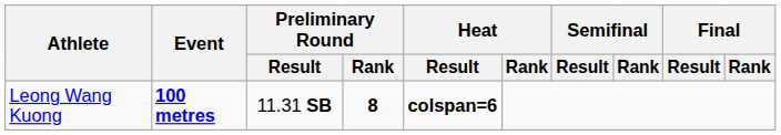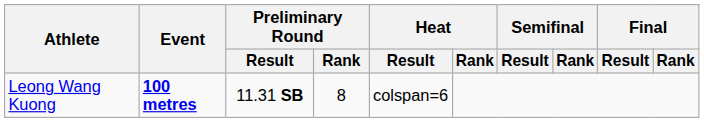Leong Wang Kuong | Preliminary Round / Rank: bold -> normal
Leong Wang Kuong | Heat / Result: bold -> normal
